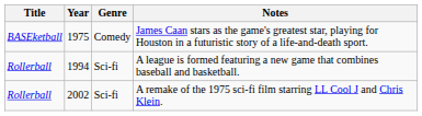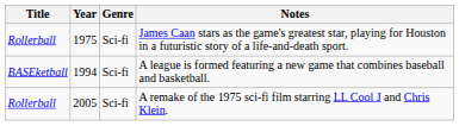row 2 | Title: BASEketball -> Rollerball
row 2 | Genre: Comedy -> Sci-fi
row 3 | Title: Rollerball -> BASEketball
row 4 | Year: 2002 -> 2005
